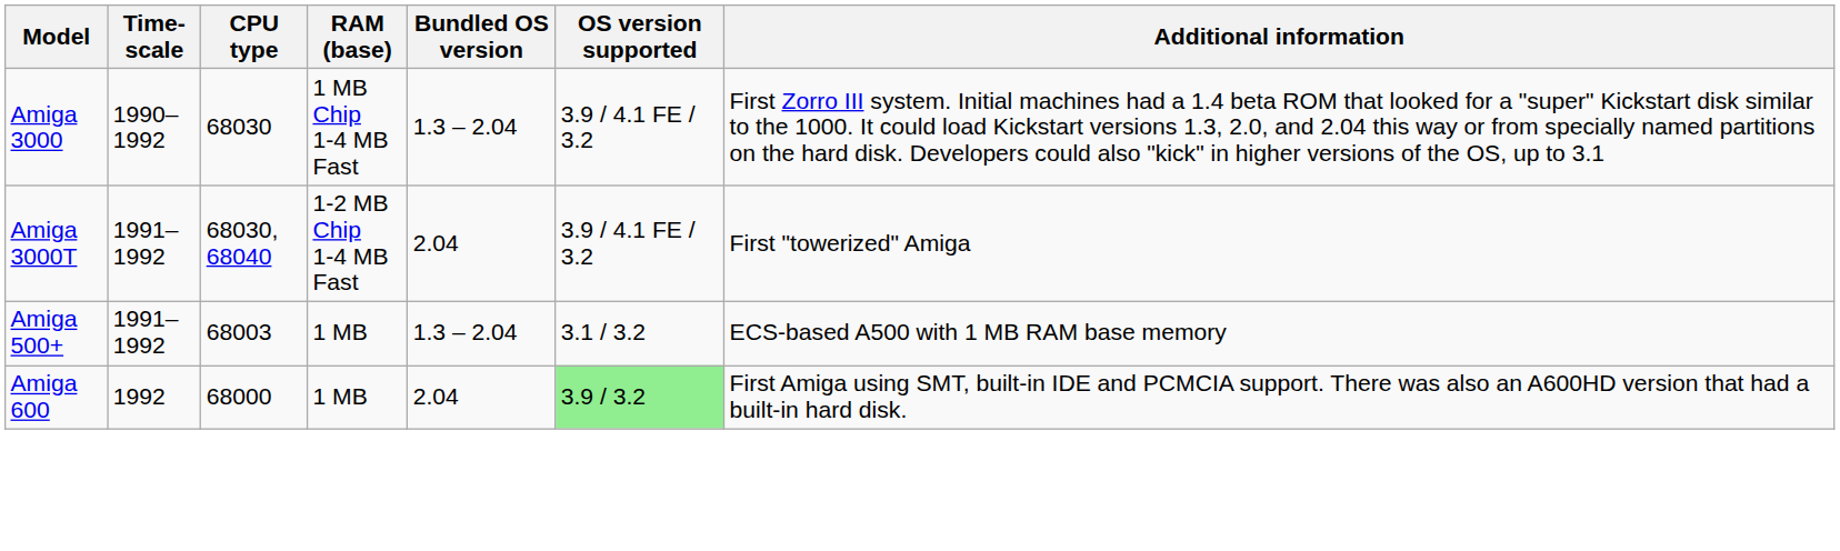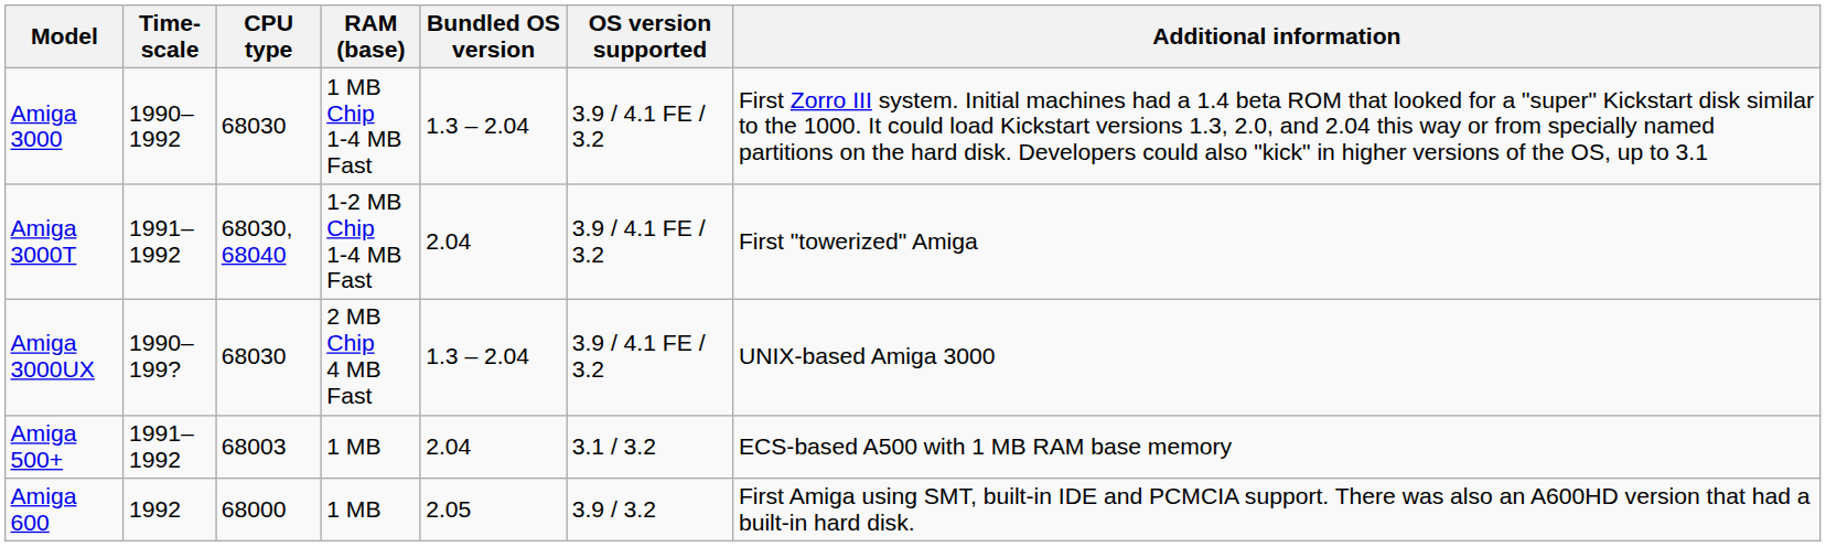+ row: Amiga 3000UX | 1990–199? | 68030 | 2 MB Chip 4 MB Fast | 1.3 – 2.04 | 3.9 / 4.1 FE / 3.2 | UNIX-based Amiga 3000
Amiga 500+ | Bundled OS version: 1.3 – 2.04 -> 2.04
Amiga 600 | Bundled OS version: 2.04 -> 2.05
Amiga 600 | OS version supported: lightgreen background -> no background
